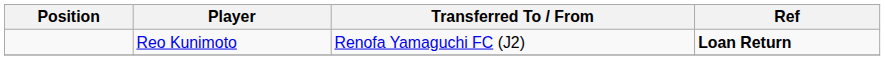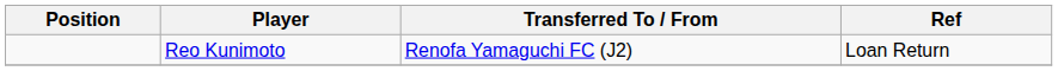Reo Kunimoto | Ref: bold -> normal
